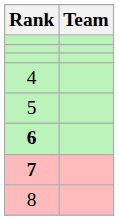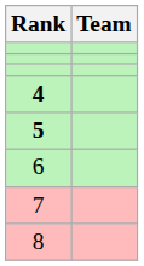row 5 | Rank: normal -> bold
row 6 | Rank: normal -> bold
row 7 | Rank: bold -> normal
row 8 | Rank: bold -> normal
